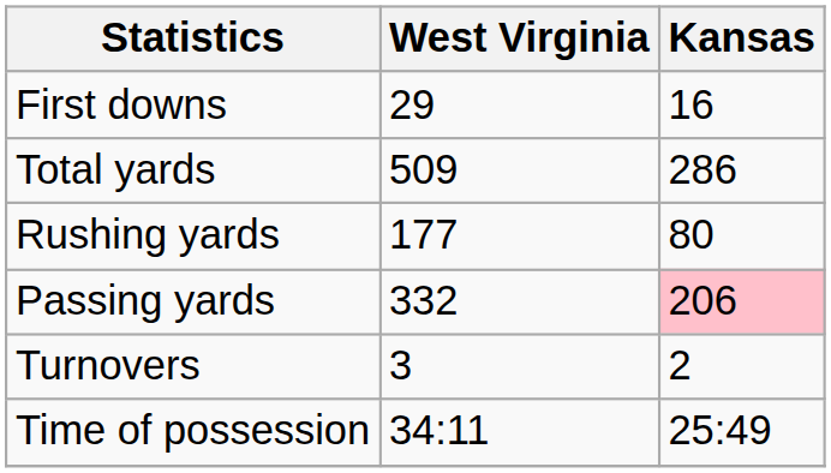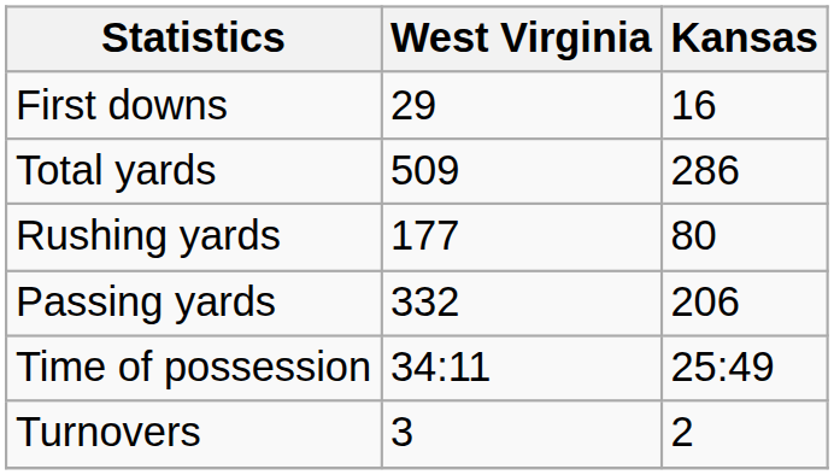Passing yards | Kansas: pink background -> no background
rows swapped: Turnovers <-> Time of possession
